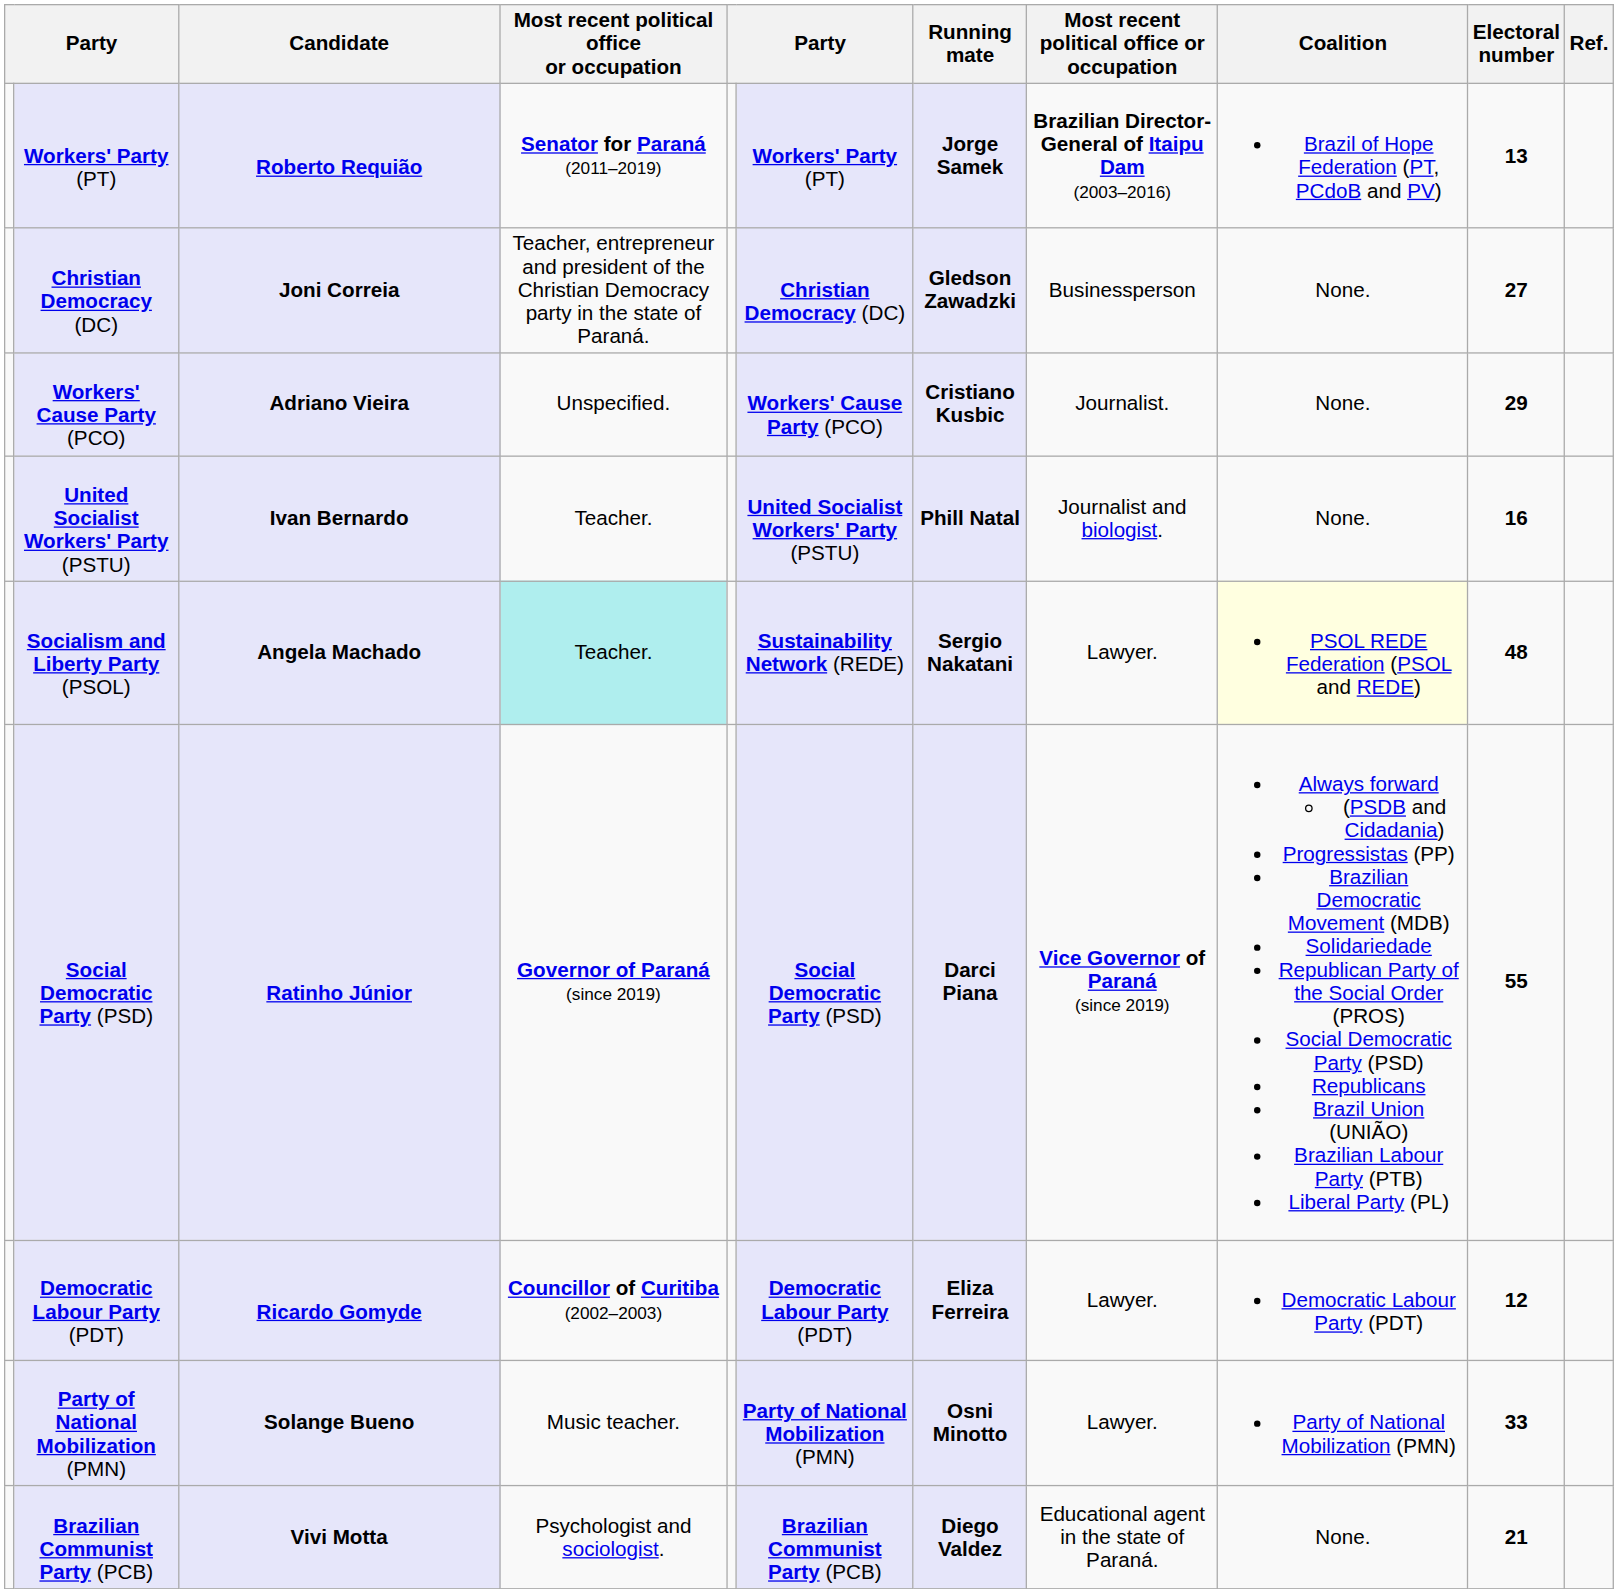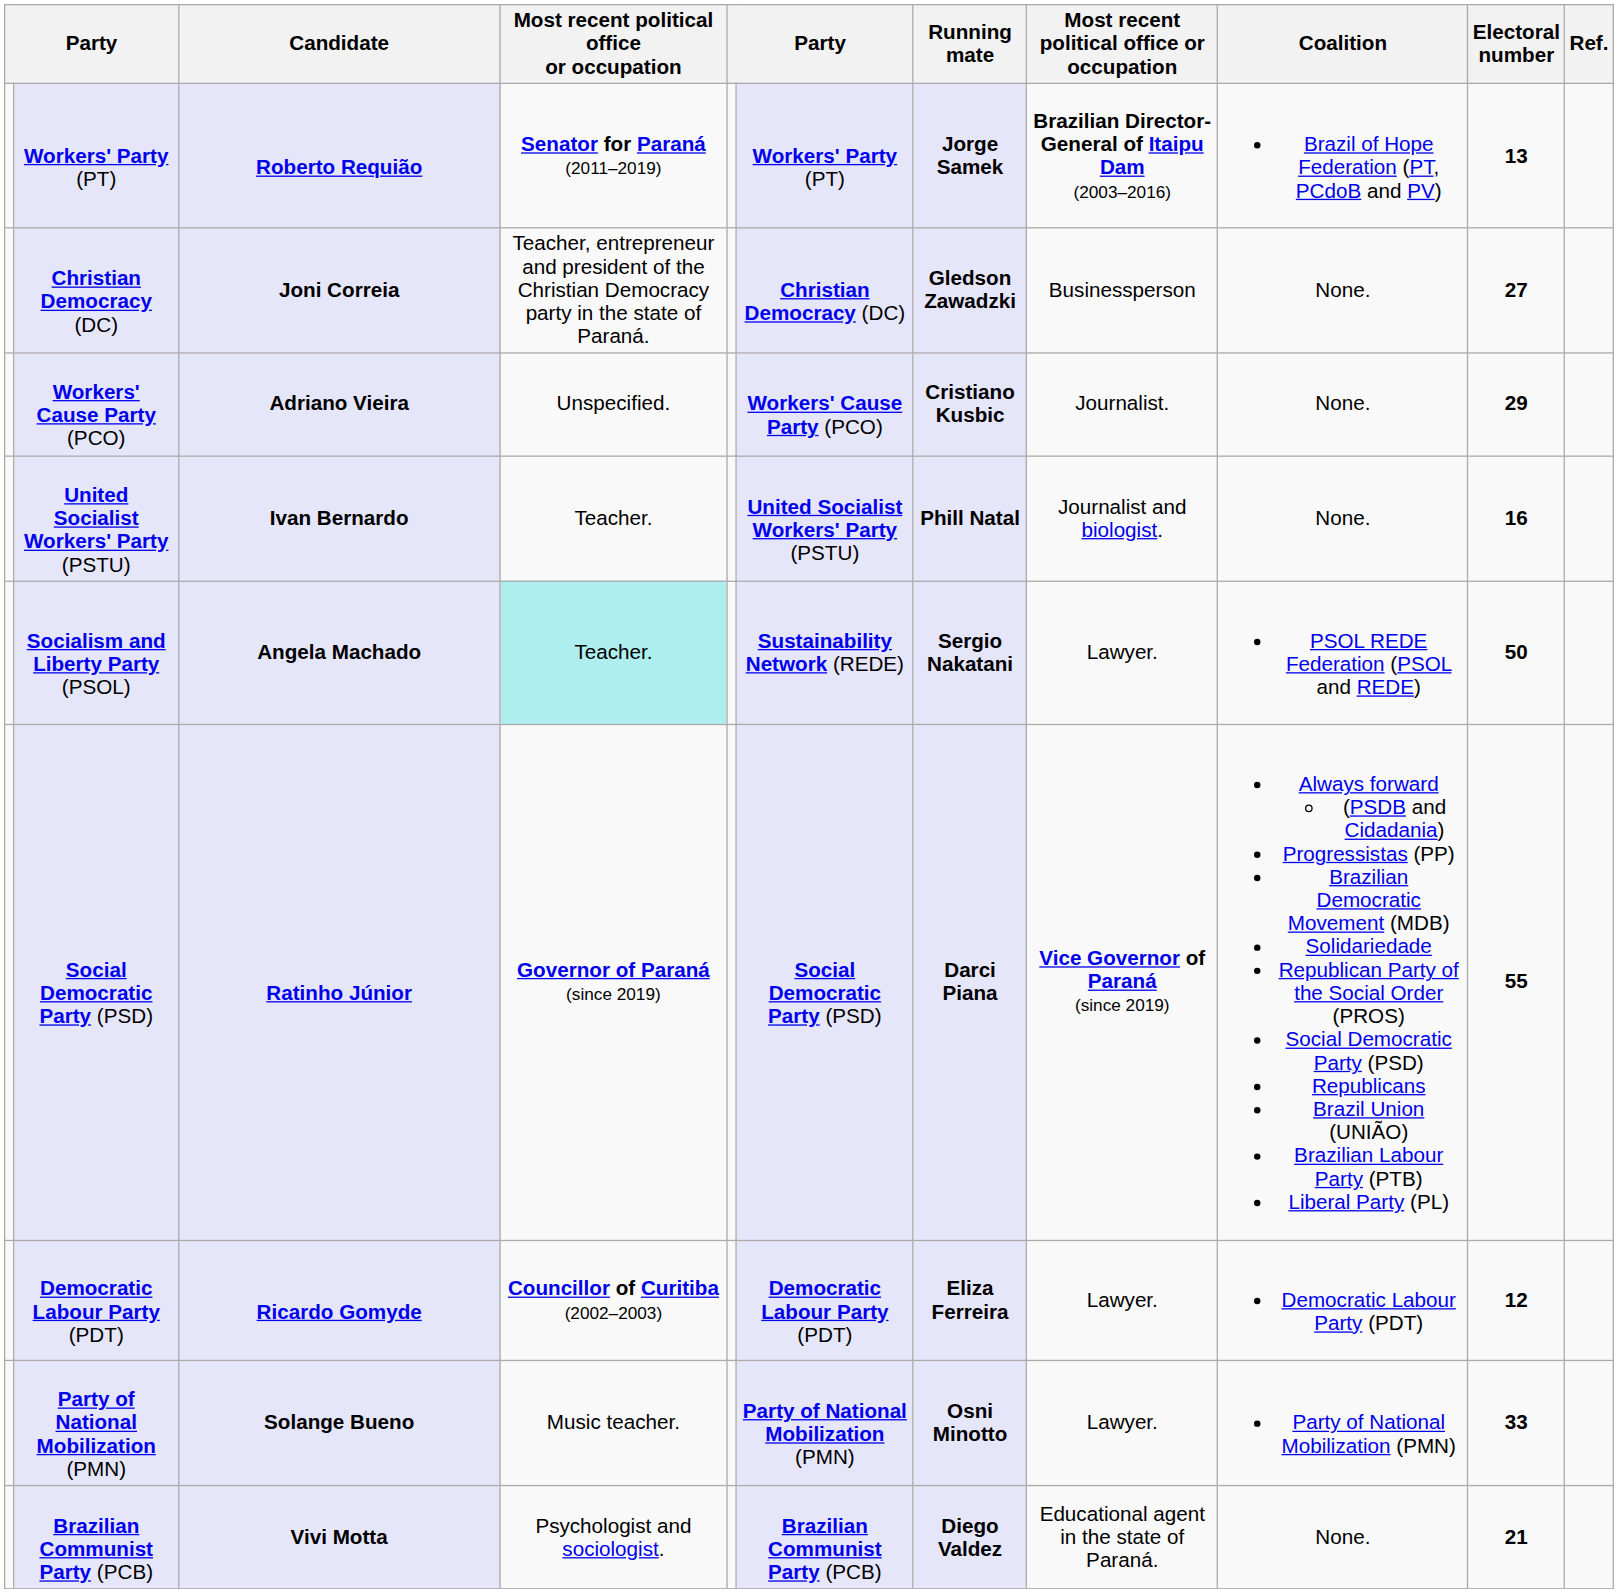Socialism and Liberty Party (PSOL) | Coalition: lightyellow background -> no background
Socialism and Liberty Party (PSOL) | Electoral number: 48 -> 50
